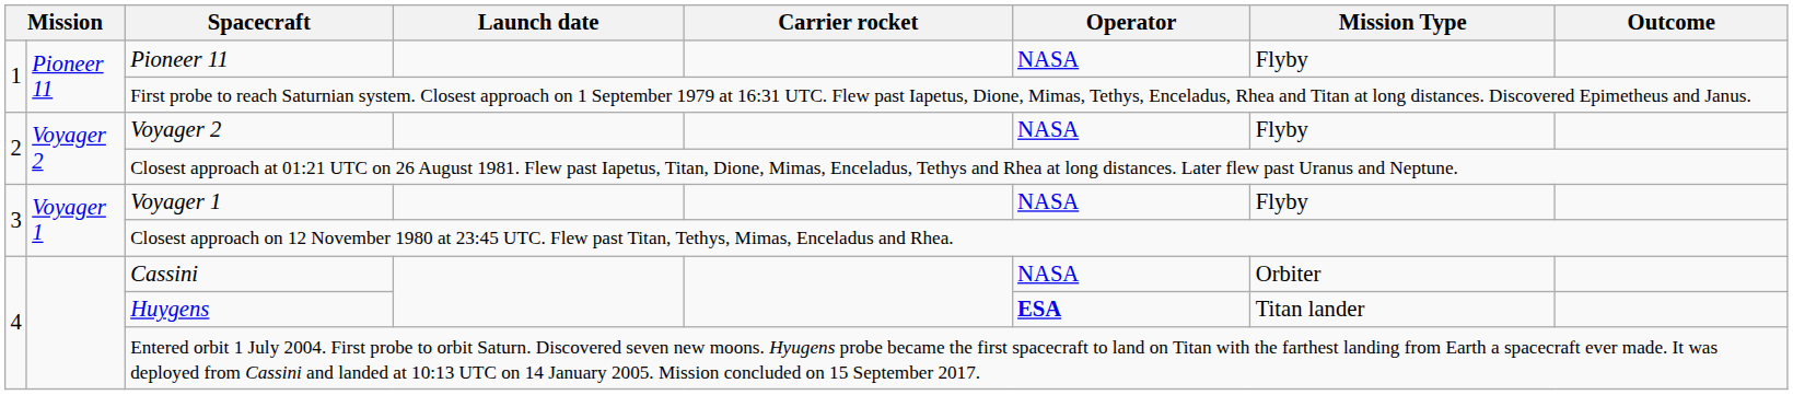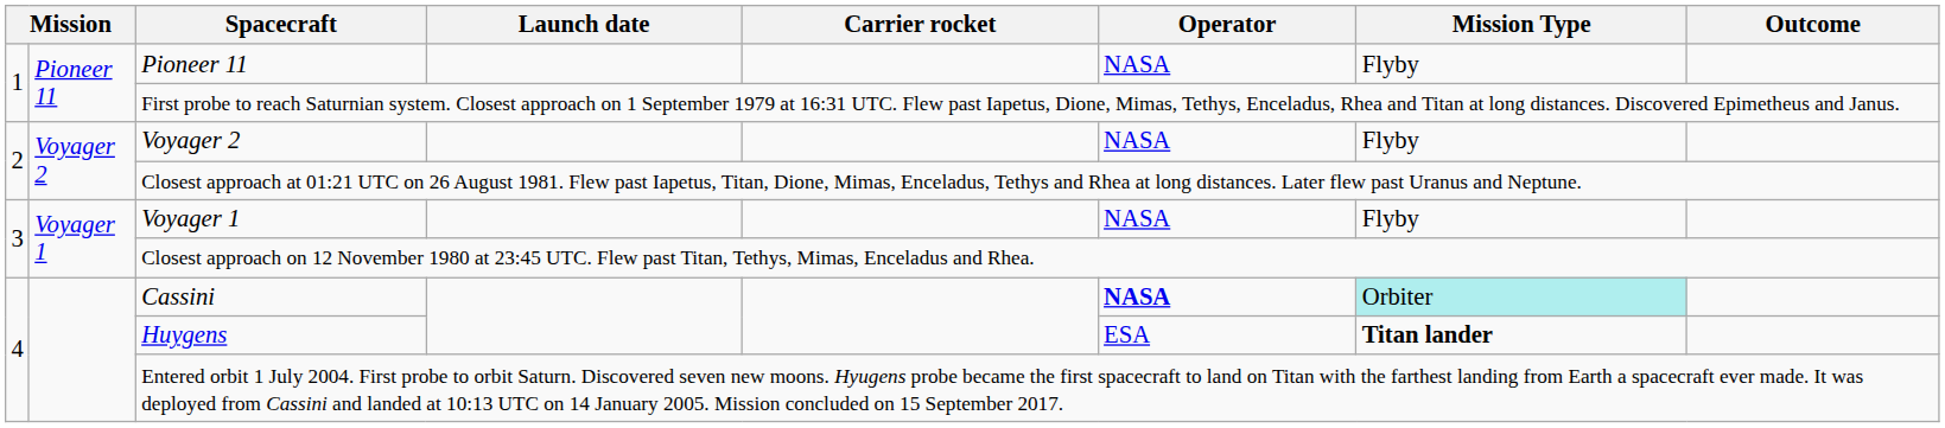Cassini | Operator: normal -> bold
Cassini | Mission Type: no background -> paleturquoise background
Huygens | Operator: bold -> normal
Huygens | Mission Type: normal -> bold
